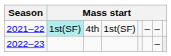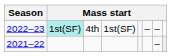row 2 | Season: 2021–22 -> 2022–23
row 3 | Season: 2022–23 -> 2021–22
